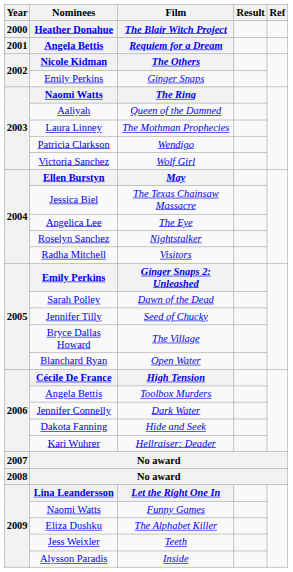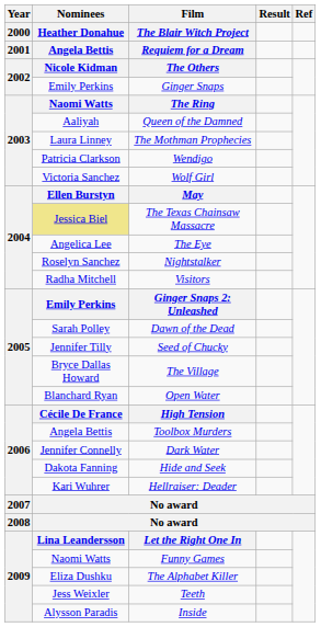The Texas Chainsaw Massacre | Nominees: no background -> khaki background
